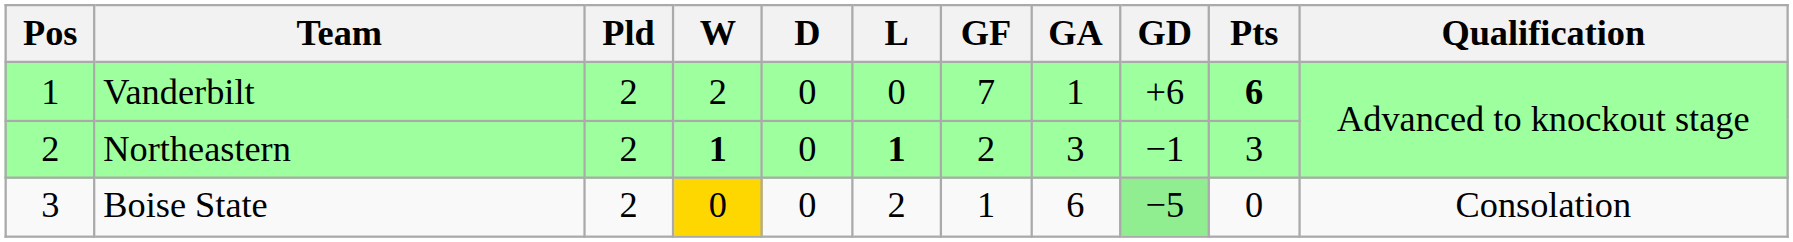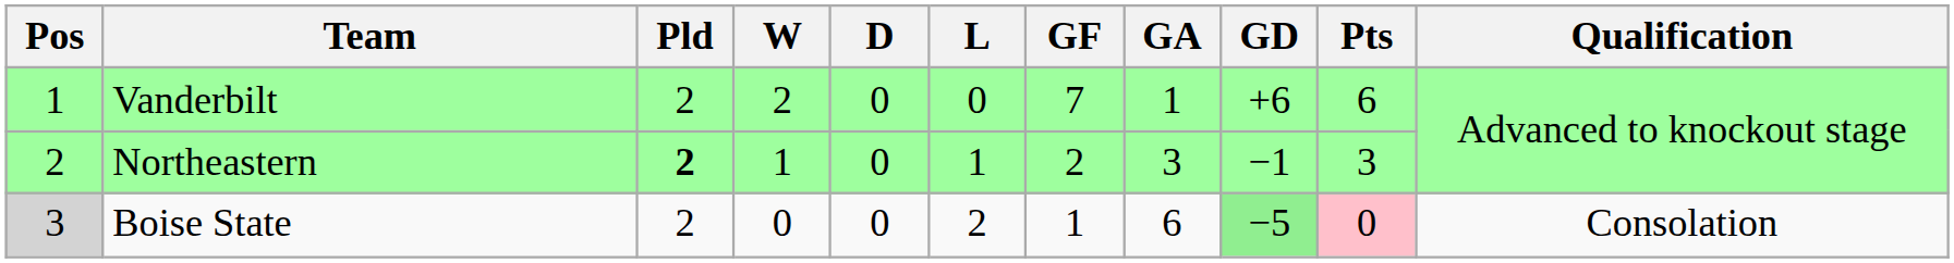Vanderbilt | Pts: bold -> normal
Northeastern | Pld: normal -> bold
Northeastern | W: bold -> normal
Northeastern | L: bold -> normal
Boise State | Pos: no background -> lightgrey background
Boise State | W: gold background -> no background
Boise State | Pts: no background -> pink background
